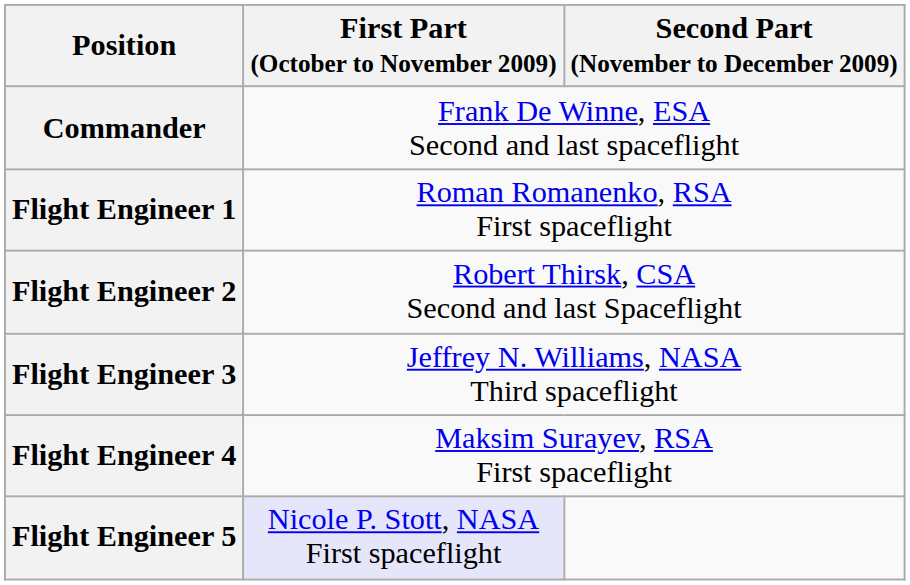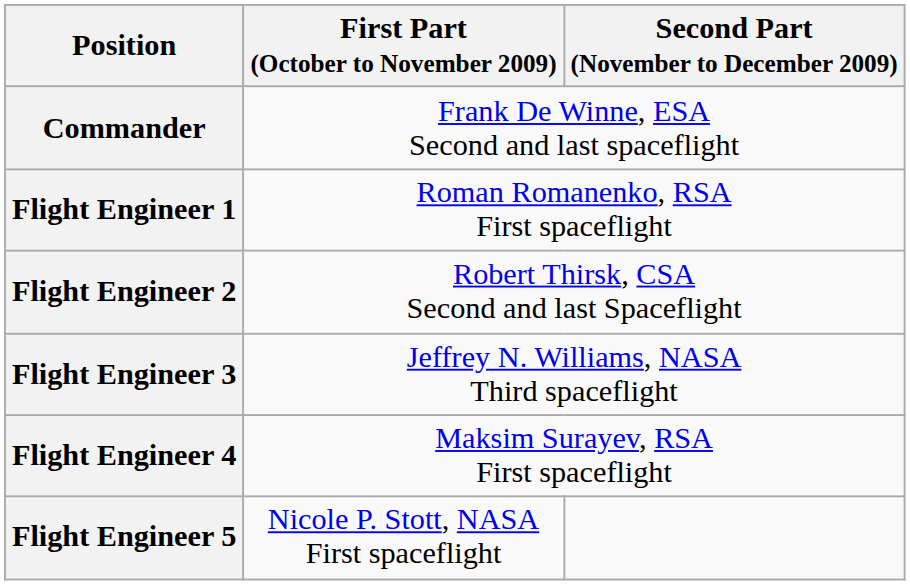Flight Engineer 5 | First Part (October to November 2009): lavender background -> no background
